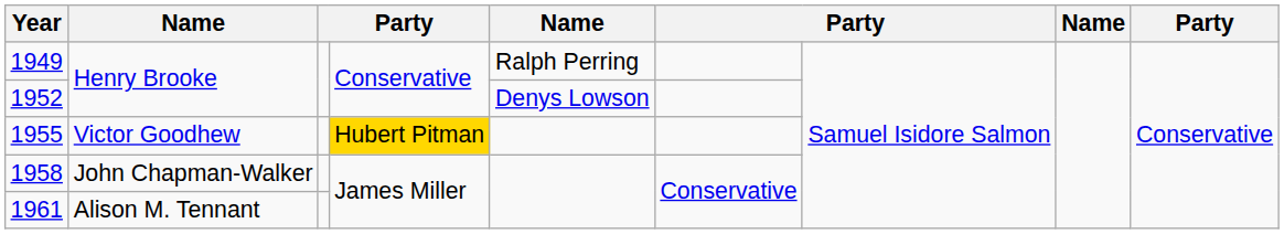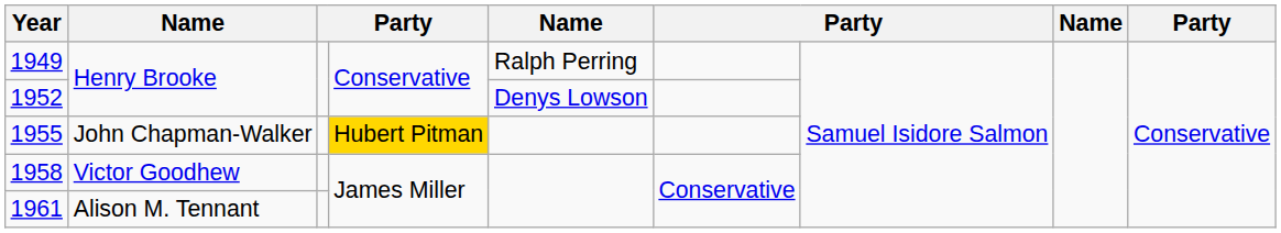1955 | column 2: Victor Goodhew -> John Chapman-Walker
1958 | column 2: John Chapman-Walker -> Victor Goodhew
